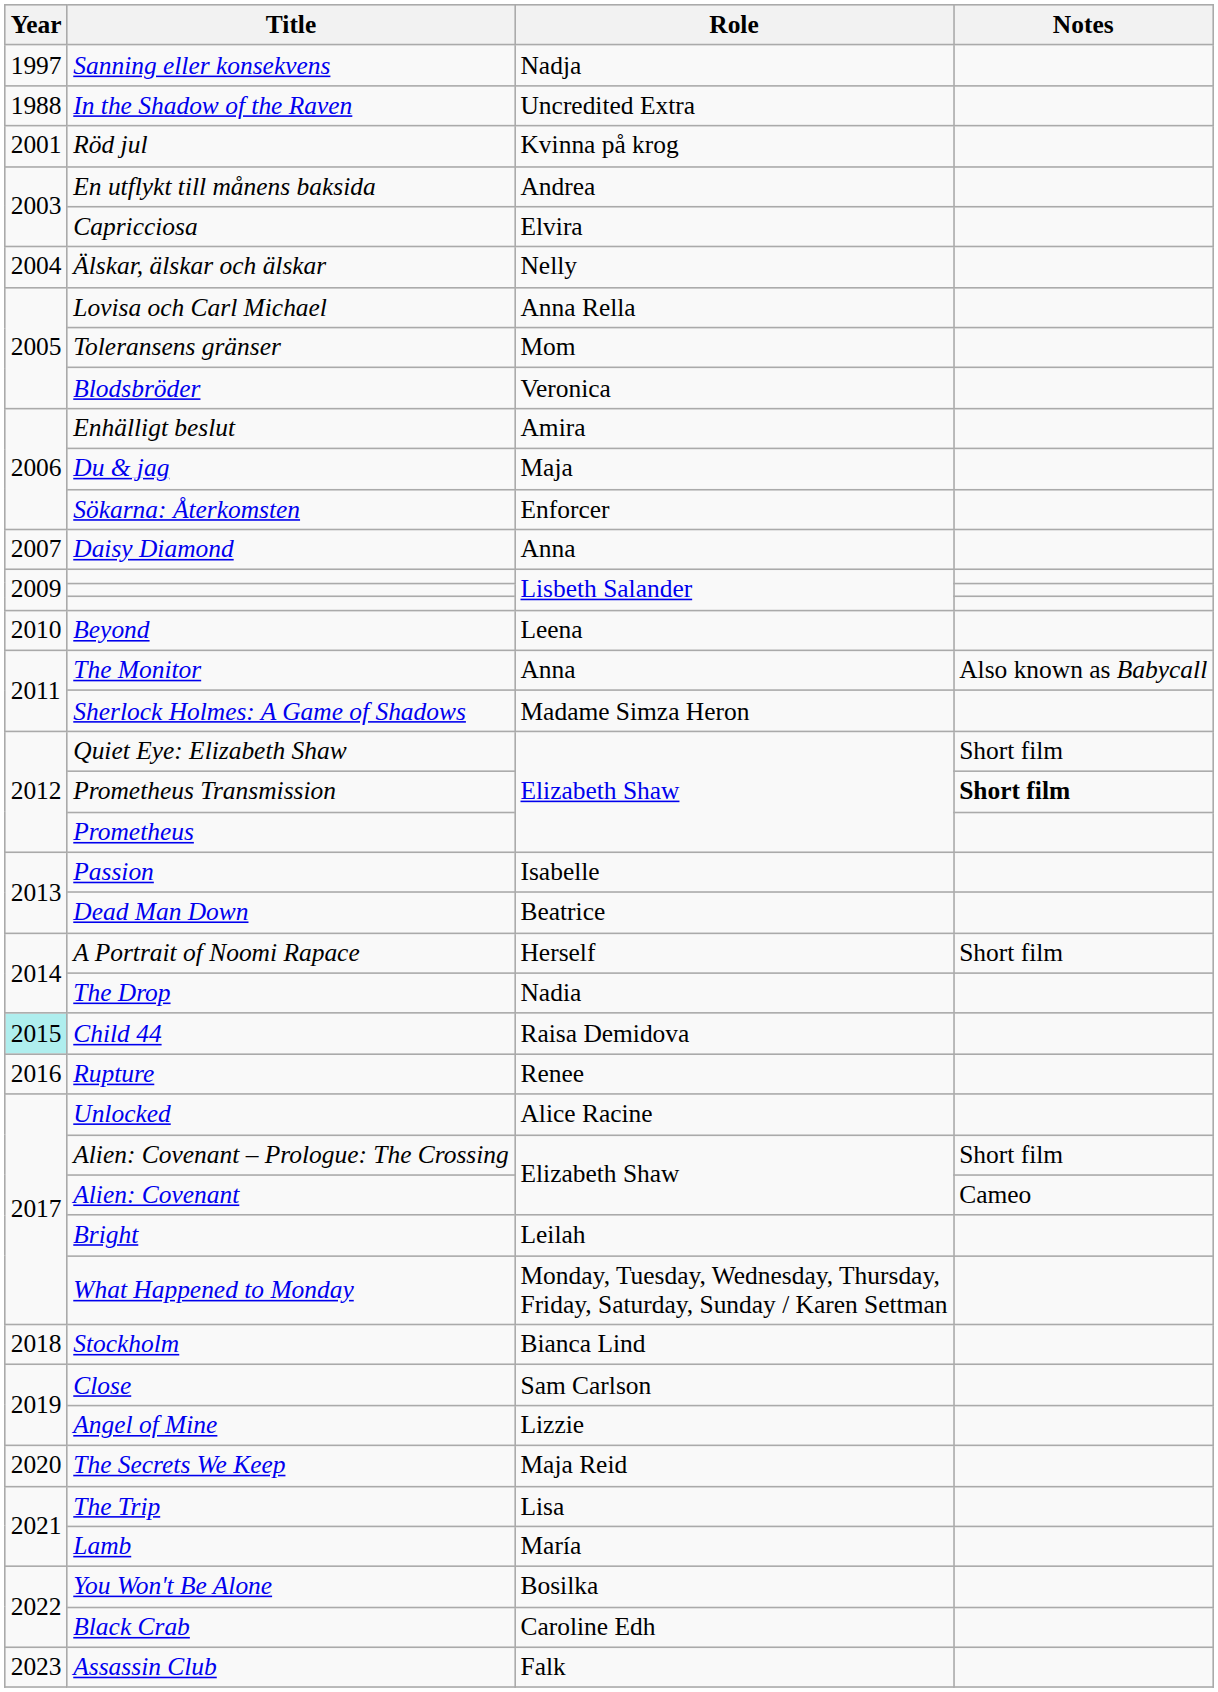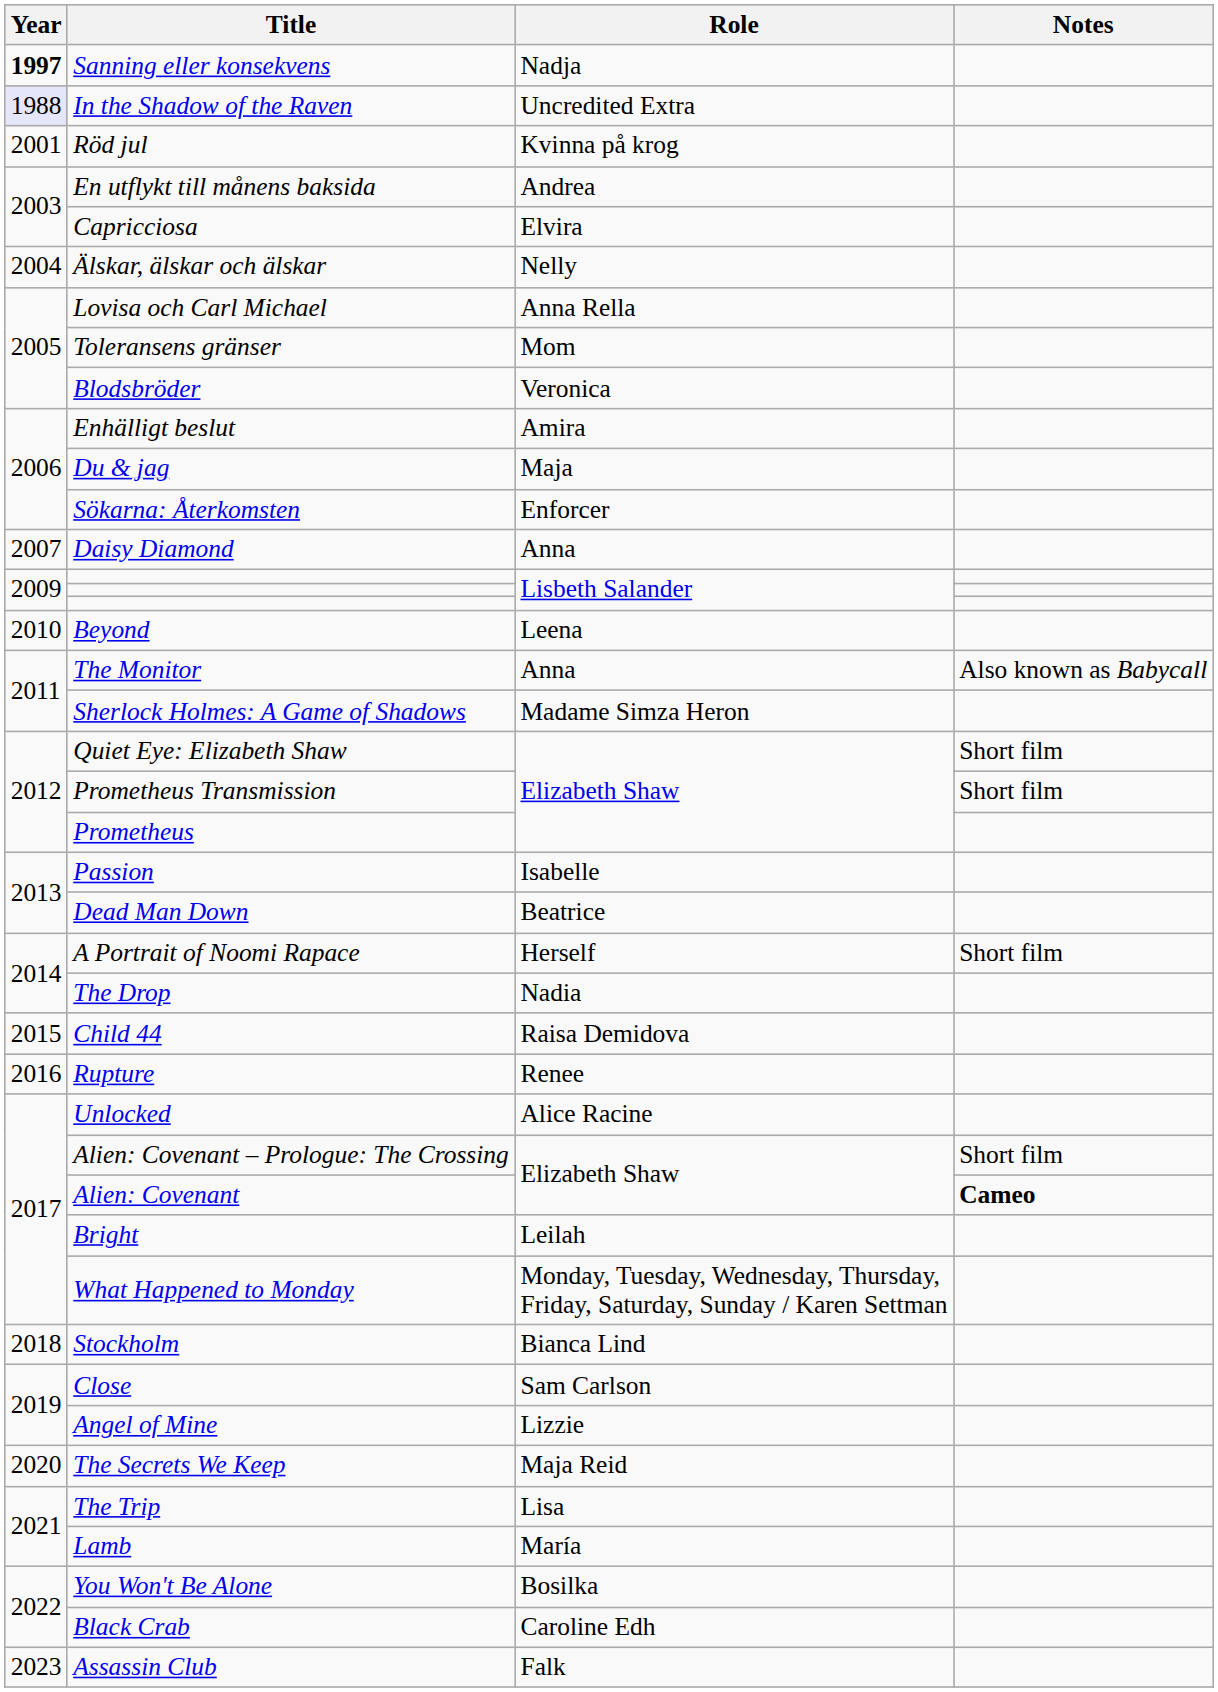Sanning eller konsekvens | Year: normal -> bold
In the Shadow of the Raven | Year: no background -> lavender background
Prometheus Transmission | Notes: bold -> normal
Child 44 | Year: paleturquoise background -> no background
Alien: Covenant | Notes: normal -> bold
